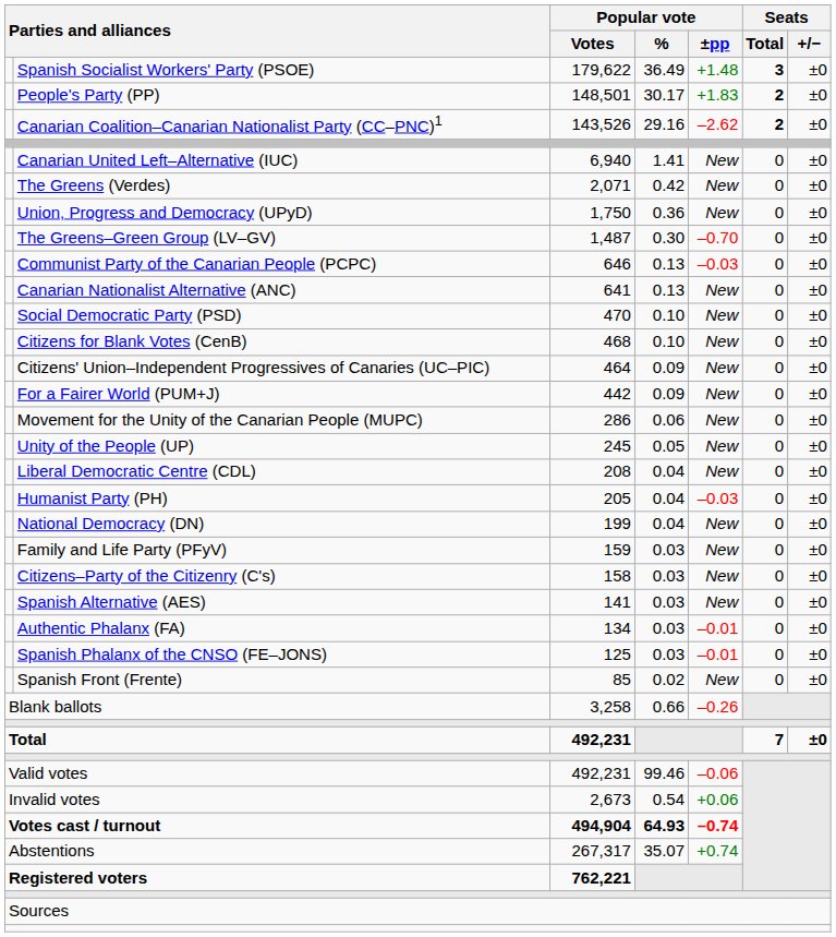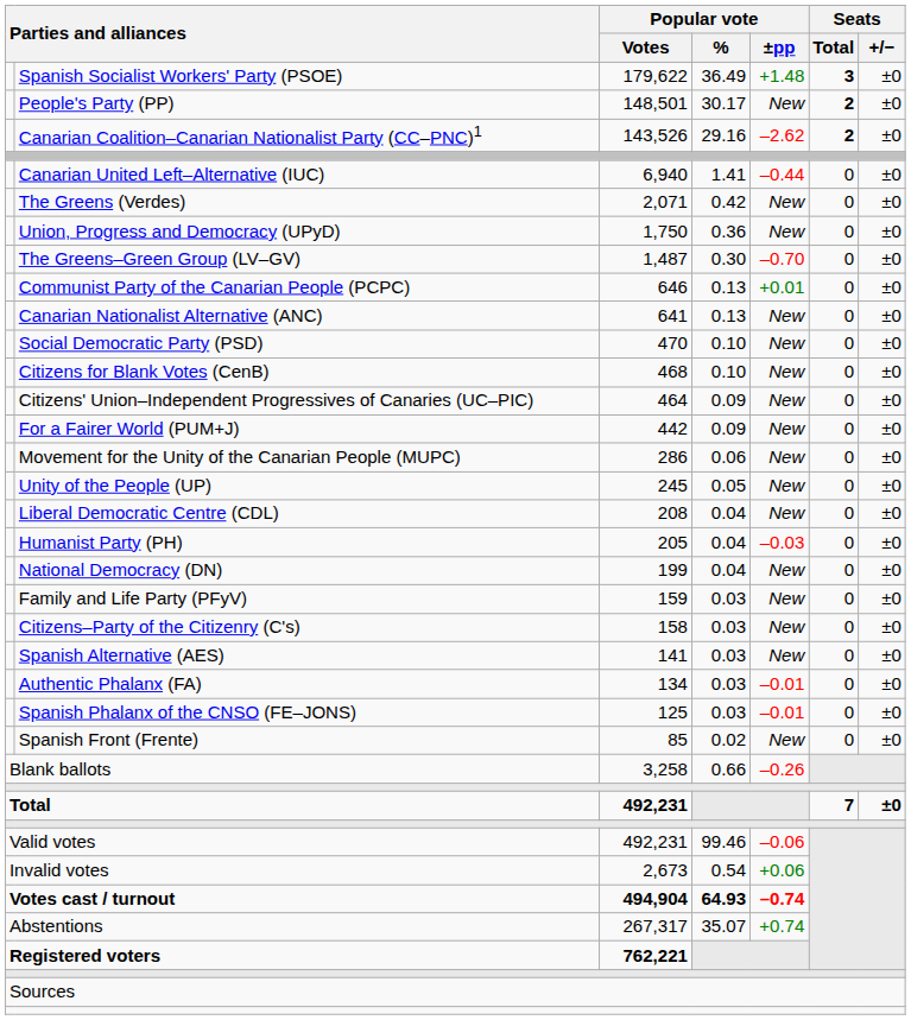People's Party (PP) | Popular vote / ±pp: +1.83 -> New
Canarian United Left–Alternative (IUC) | Popular vote / ±pp: New -> –0.44
Communist Party of the Canarian People (PCPC) | Popular vote / ±pp: –0.03 -> +0.01
